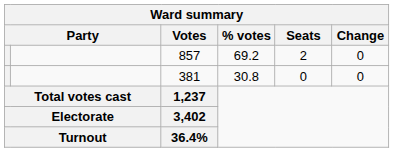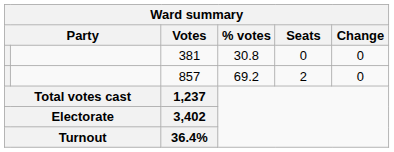rows swapped: 857 <-> 381
